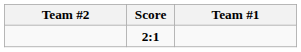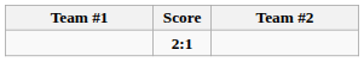columns swapped: Team #1 <-> Team #2
